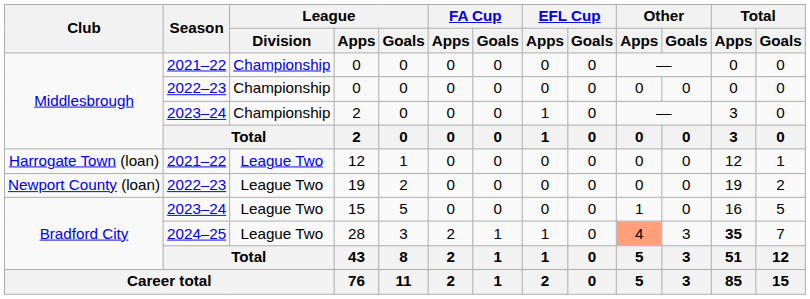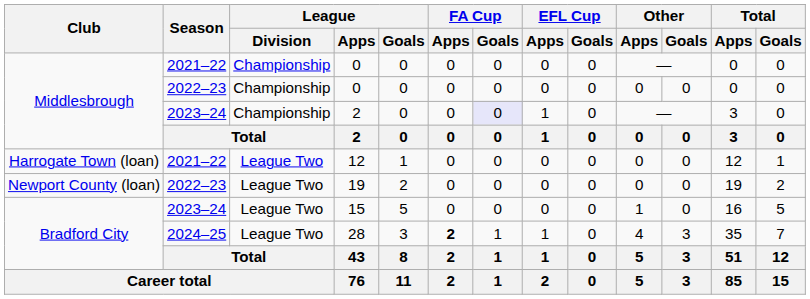2023–24 / 2 | FA Cup / Goals: no background -> lavender background
28 | FA Cup / Apps: normal -> bold
28 | Other / Apps: lightsalmon background -> no background
28 | Total / Apps: bold -> normal
